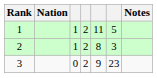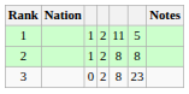row 3 | column 6: 3 -> 8
row 4 | column 5: 9 -> 8
